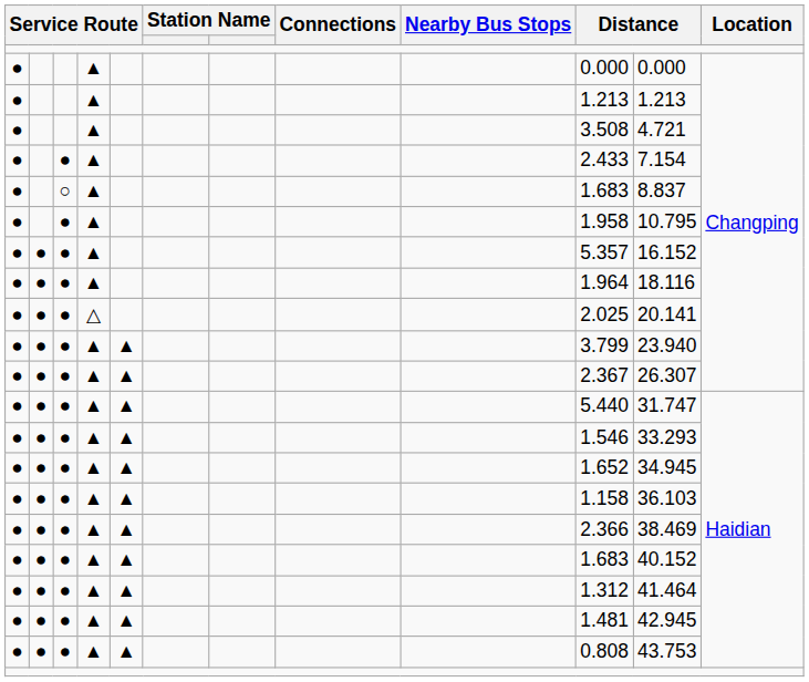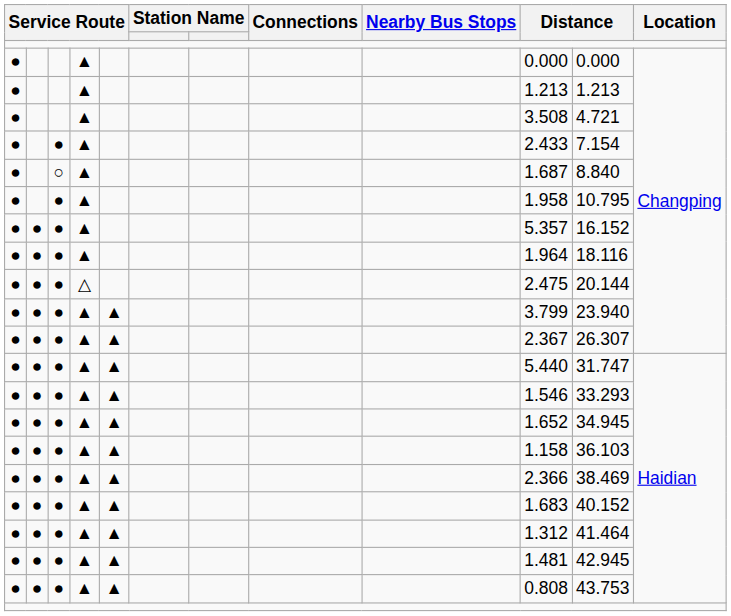○ | column 10: 1.683 -> 1.687
○ | column 11: 8.837 -> 8.840
● / △ | column 10: 2.025 -> 2.475
● / △ | column 11: 20.141 -> 20.144
